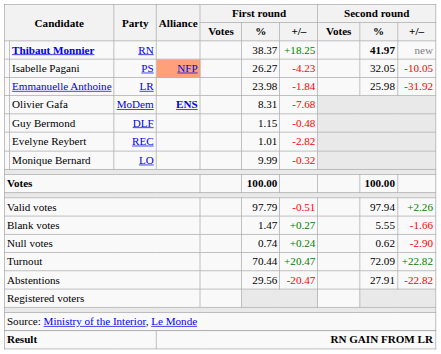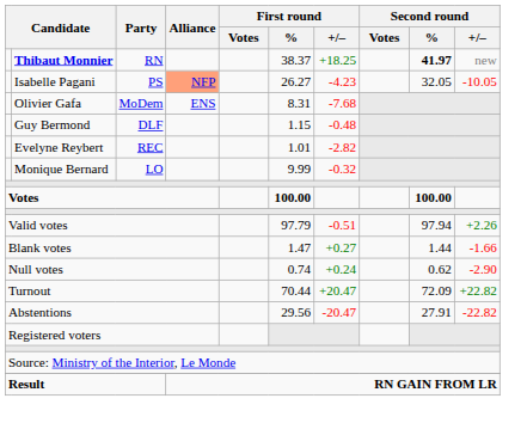- row: Emmanuelle Anthoine | LR | 23.98 | -1.84 | 25.98 | -31.92
Olivier Gafa | Alliance: bold -> normal
Blank votes | Second round / %: 5.55 -> 1.44
